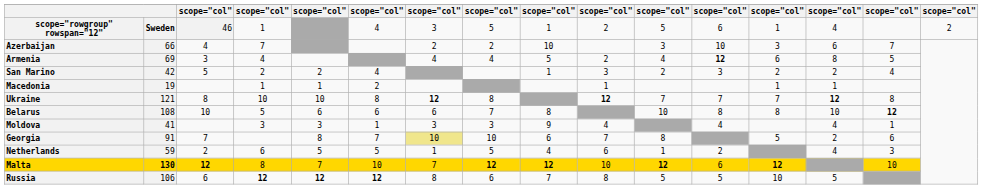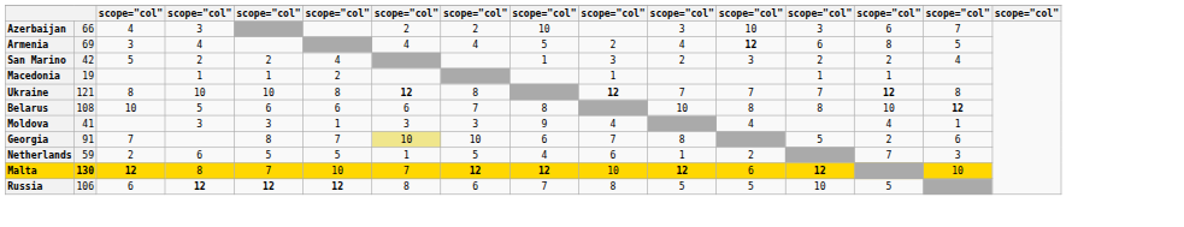- row: scope="rowgroup" rowspan="12" | Sweden | 46 | 1 | 4 | 3 | 5 | 1 | 2 | 5 | 6 | 1 | 4 | 2
Azerbaijan | column 4: 7 -> 3
Netherlands | column 14: 4 -> 7
